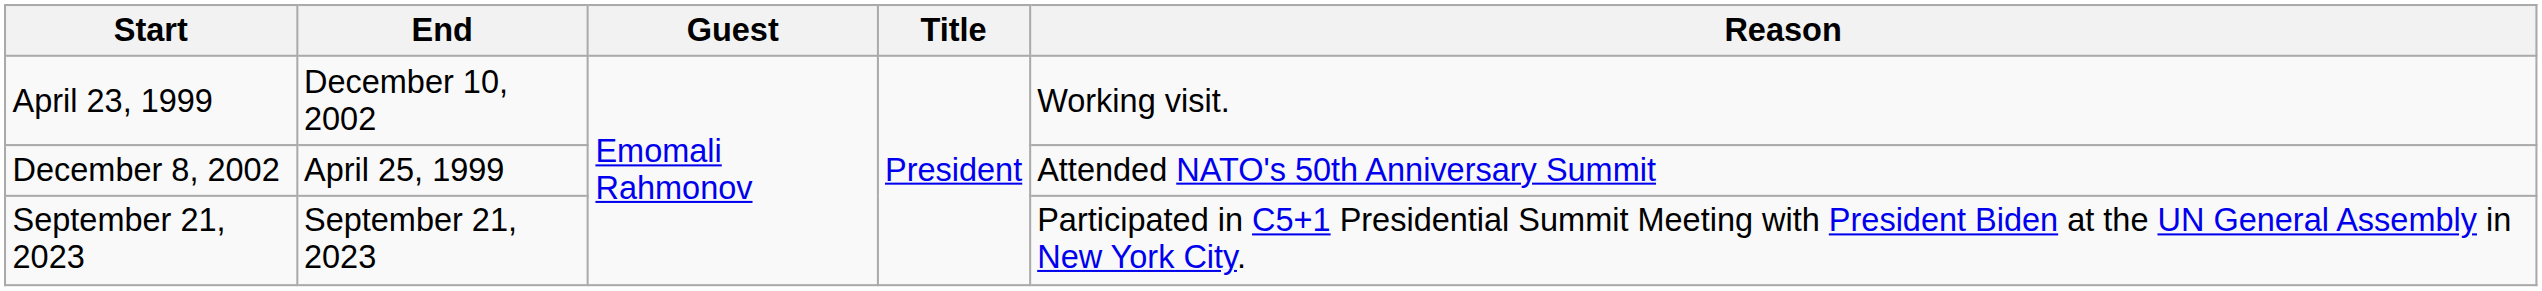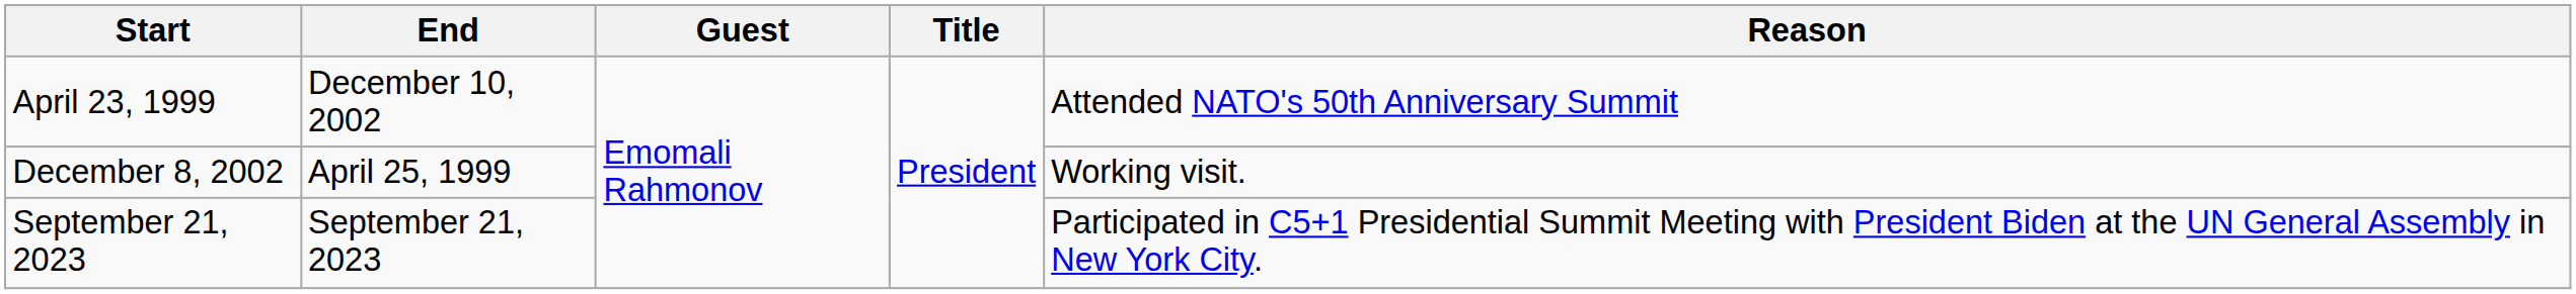April 23, 1999 | Reason: Working visit. -> Attended NATO's 50th Anniversary Summit
December 8, 2002 | Reason: Attended NATO's 50th Anniversary Summit -> Working visit.
